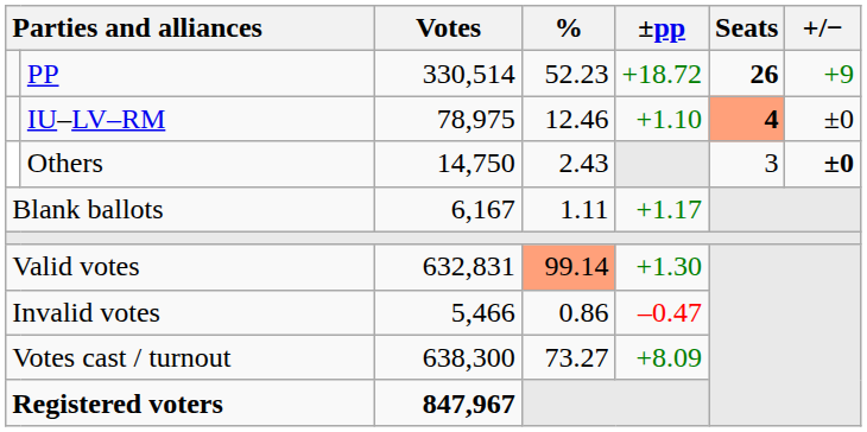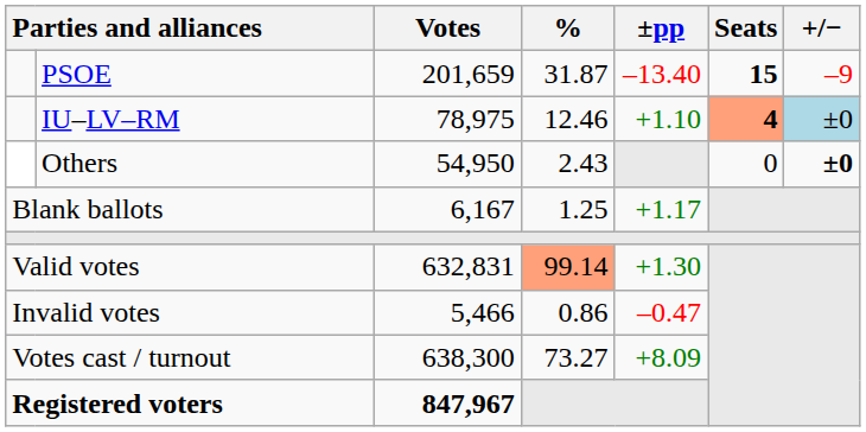- row: PP | 330,514 | 52.23 | +18.72 | 26 | +9
+ row: PSOE | 201,659 | 31.87 | –13.40 | 15 | –9
IU–LV–RM | +/−: no background -> lightblue background
Others | Votes: 14,750 -> 54,950
Others | Seats: 3 -> 0
Blank ballots | %: 1.11 -> 1.25
